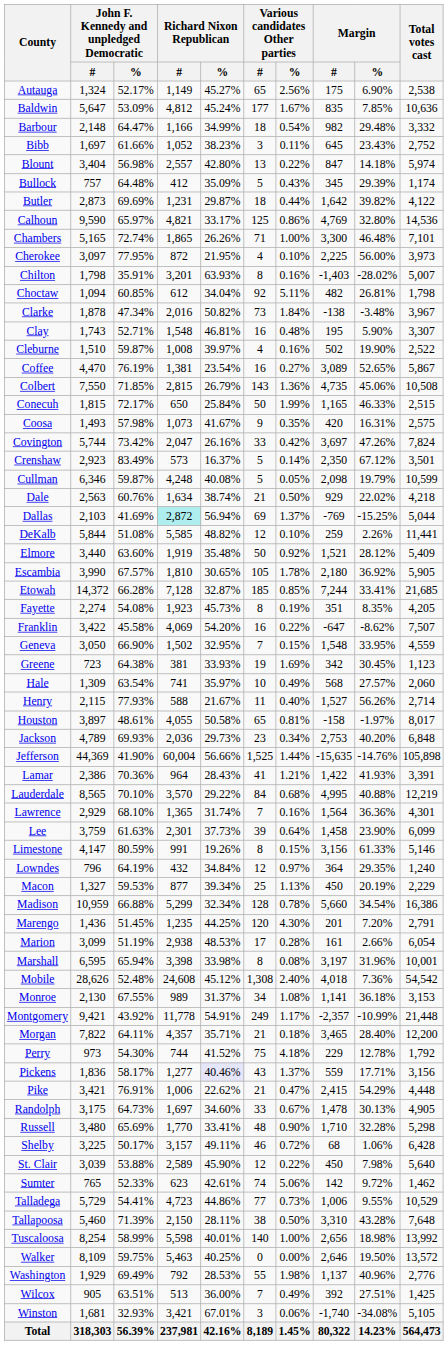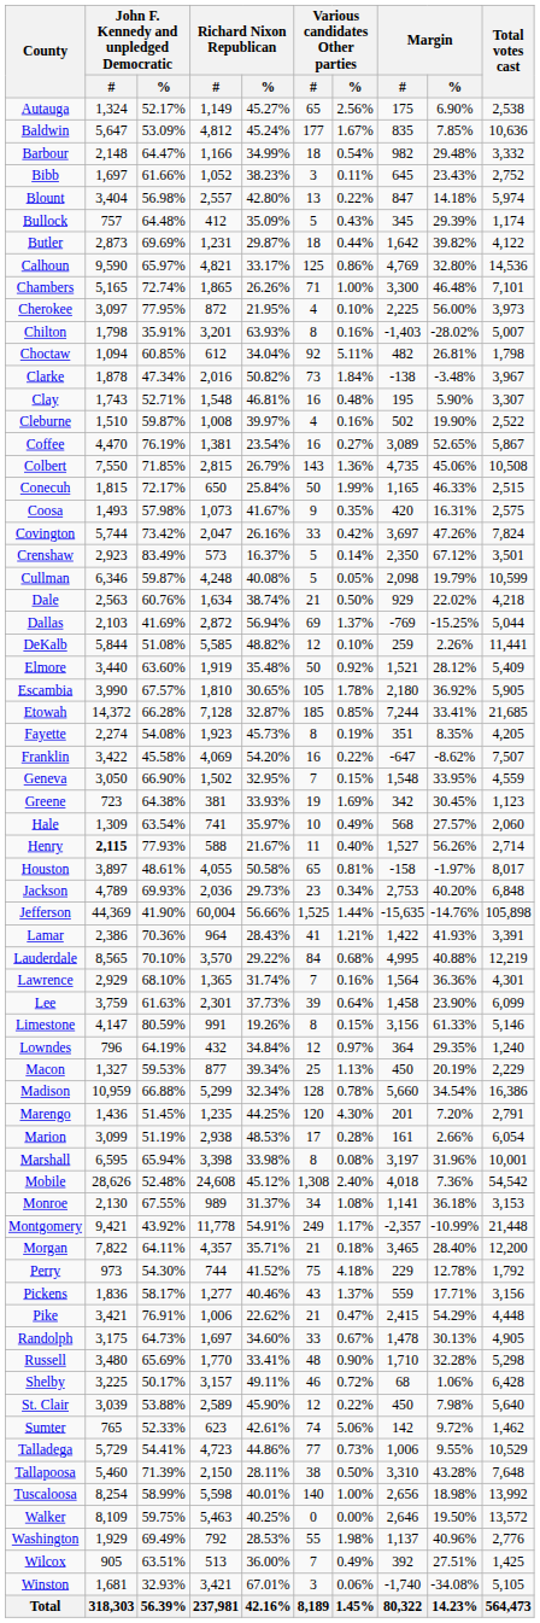Dallas | Richard Nixon Republican / #: paleturquoise background -> no background
Henry | John F. Kennedy and unpledged Democratic / #: normal -> bold
Pickens | Richard Nixon Republican / %: lavender background -> no background
